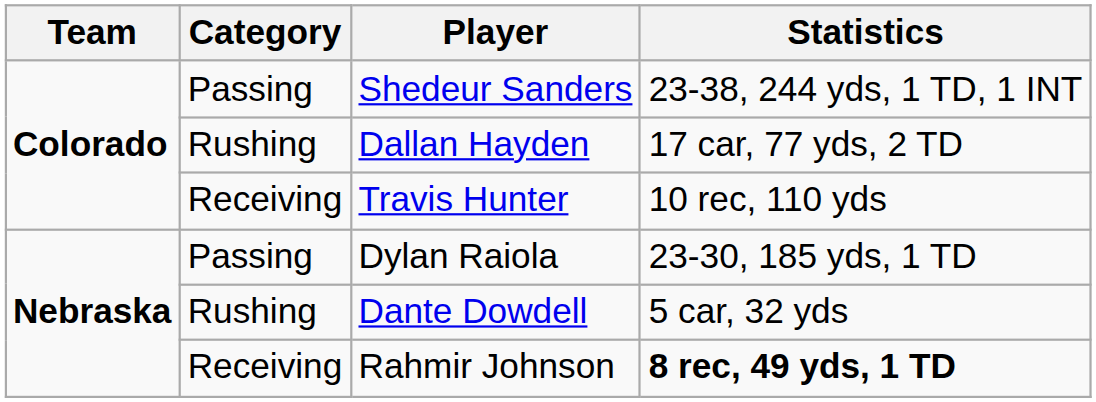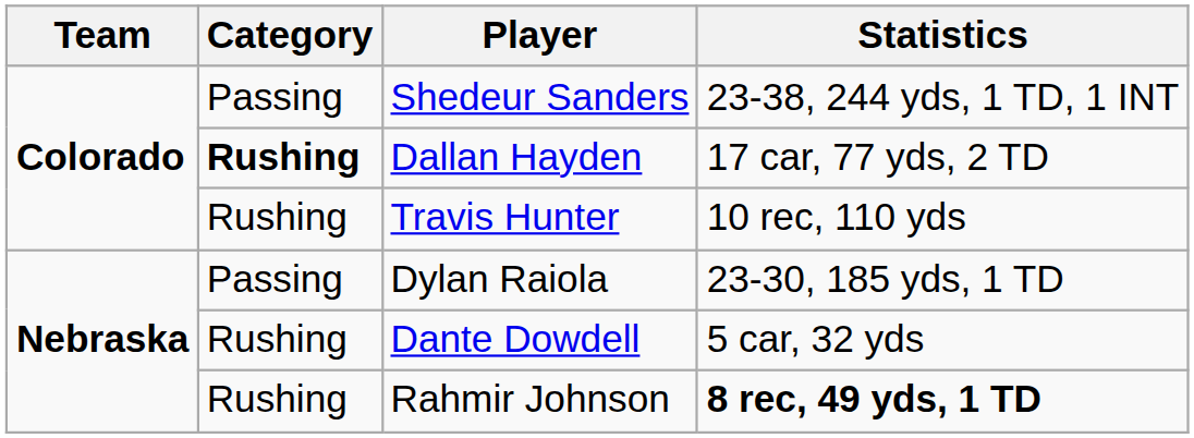Dallan Hayden | Category: normal -> bold
Travis Hunter | Category: Receiving -> Rushing
Rahmir Johnson | Category: Receiving -> Rushing
